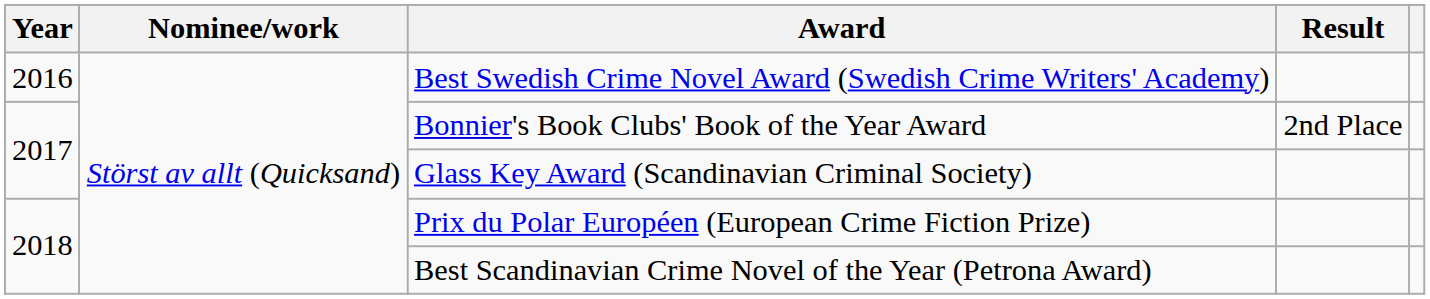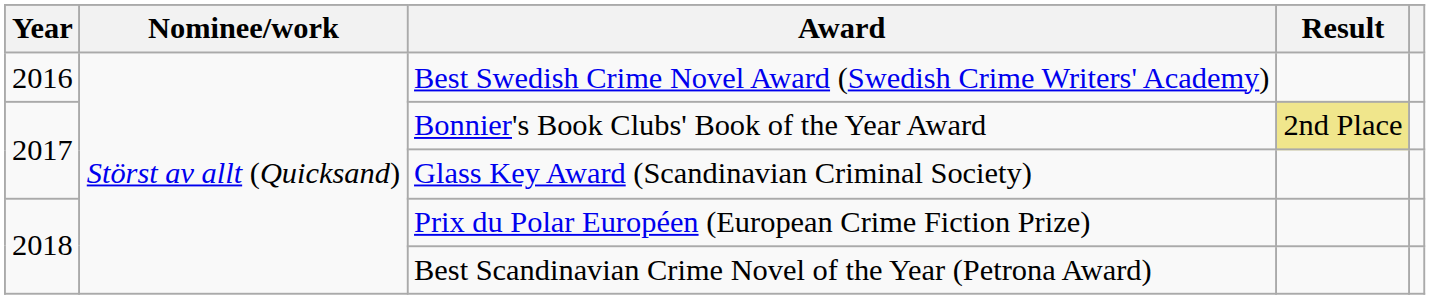Bonnier's Book Clubs' Book of the Year Award | Result: no background -> khaki background
